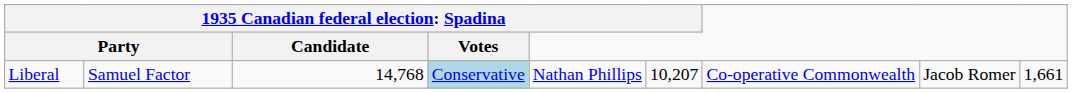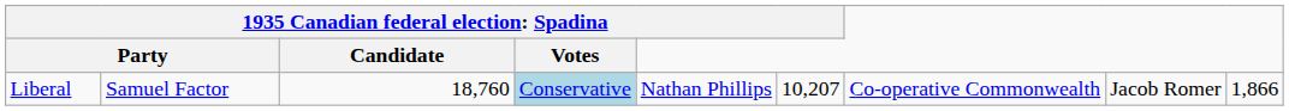Liberal | column 3: 14,768 -> 18,760
Liberal | column 9: 1,661 -> 1,866
